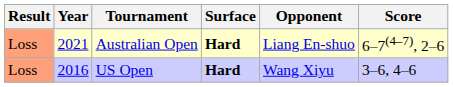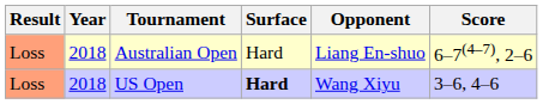Australian Open | Year: 2021 -> 2018
Australian Open | Surface: bold -> normal
US Open | Year: 2016 -> 2018
